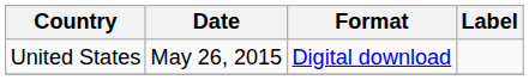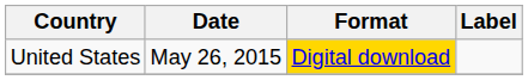United States | Format: no background -> gold background
